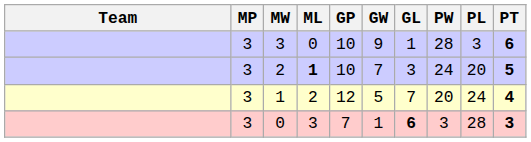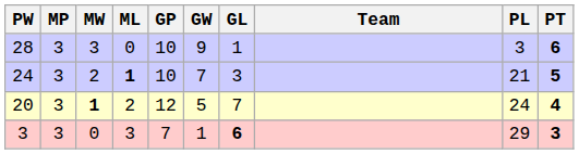columns swapped: Team <-> PW
row 3 | PL: 20 -> 21
row 4 | MW: normal -> bold
row 5 | PL: 28 -> 29
